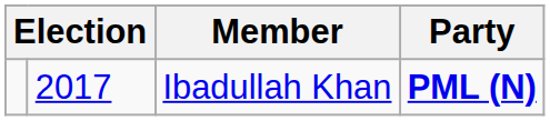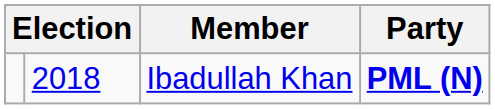Ibadullah Khan | column 2: 2017 -> 2018
